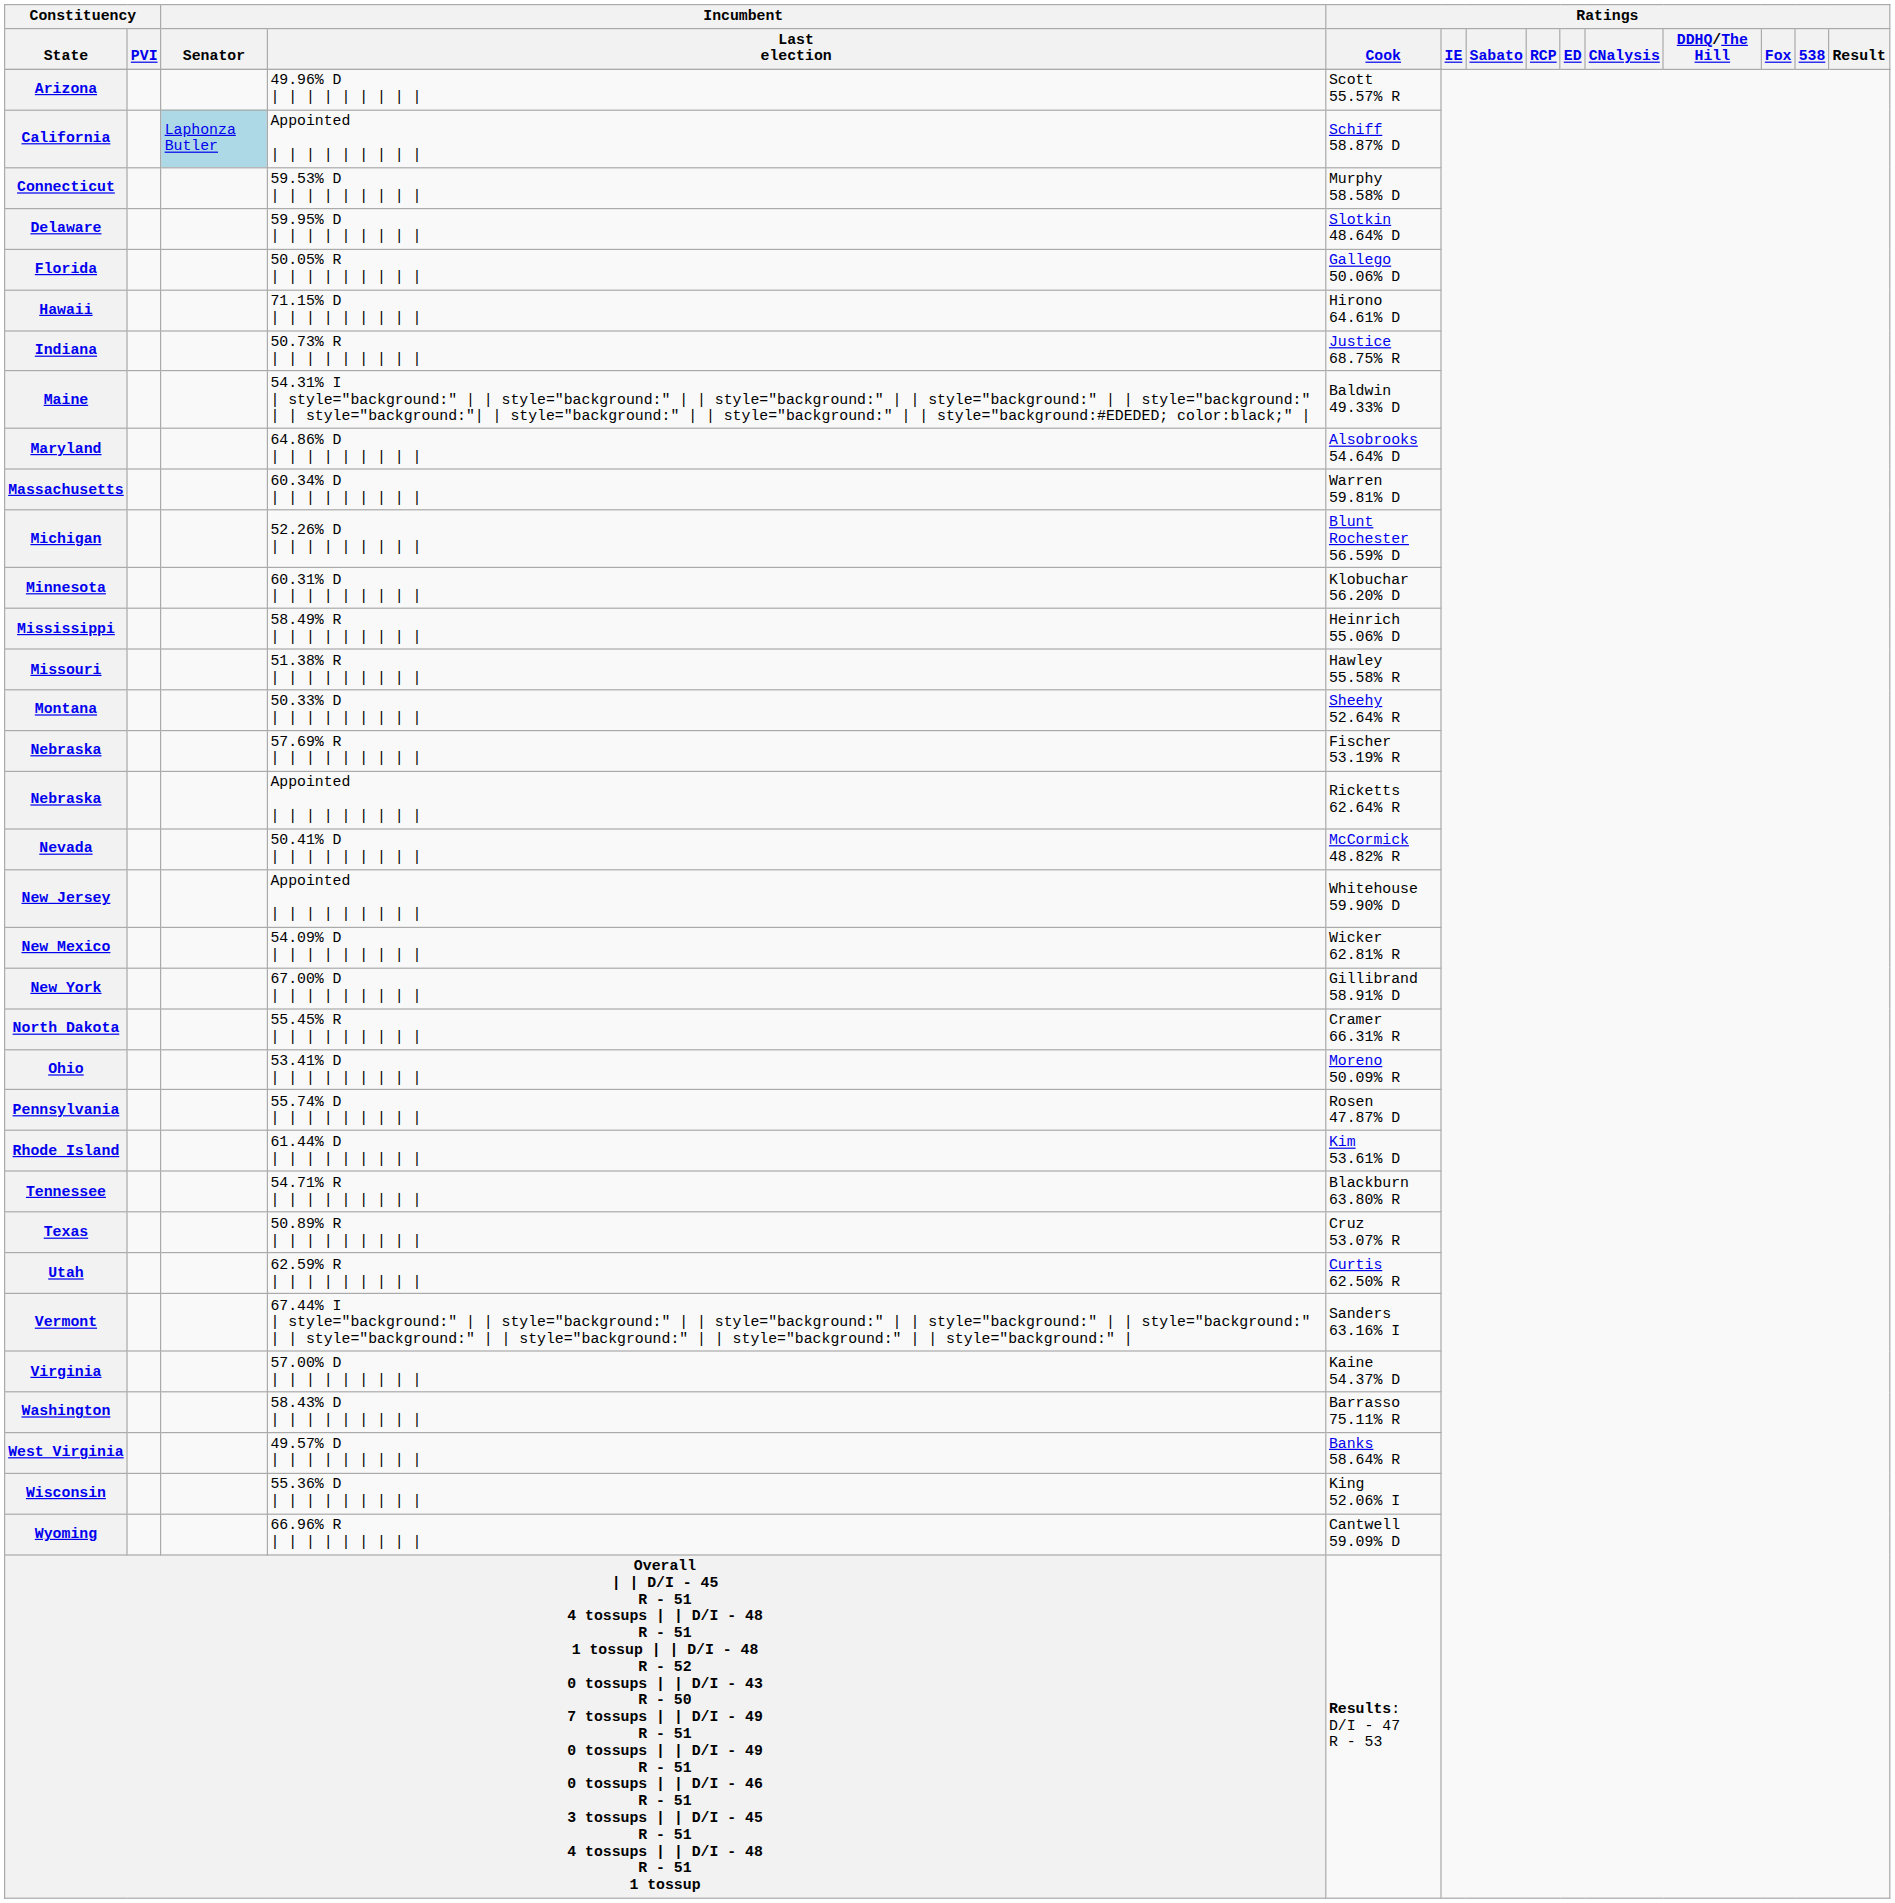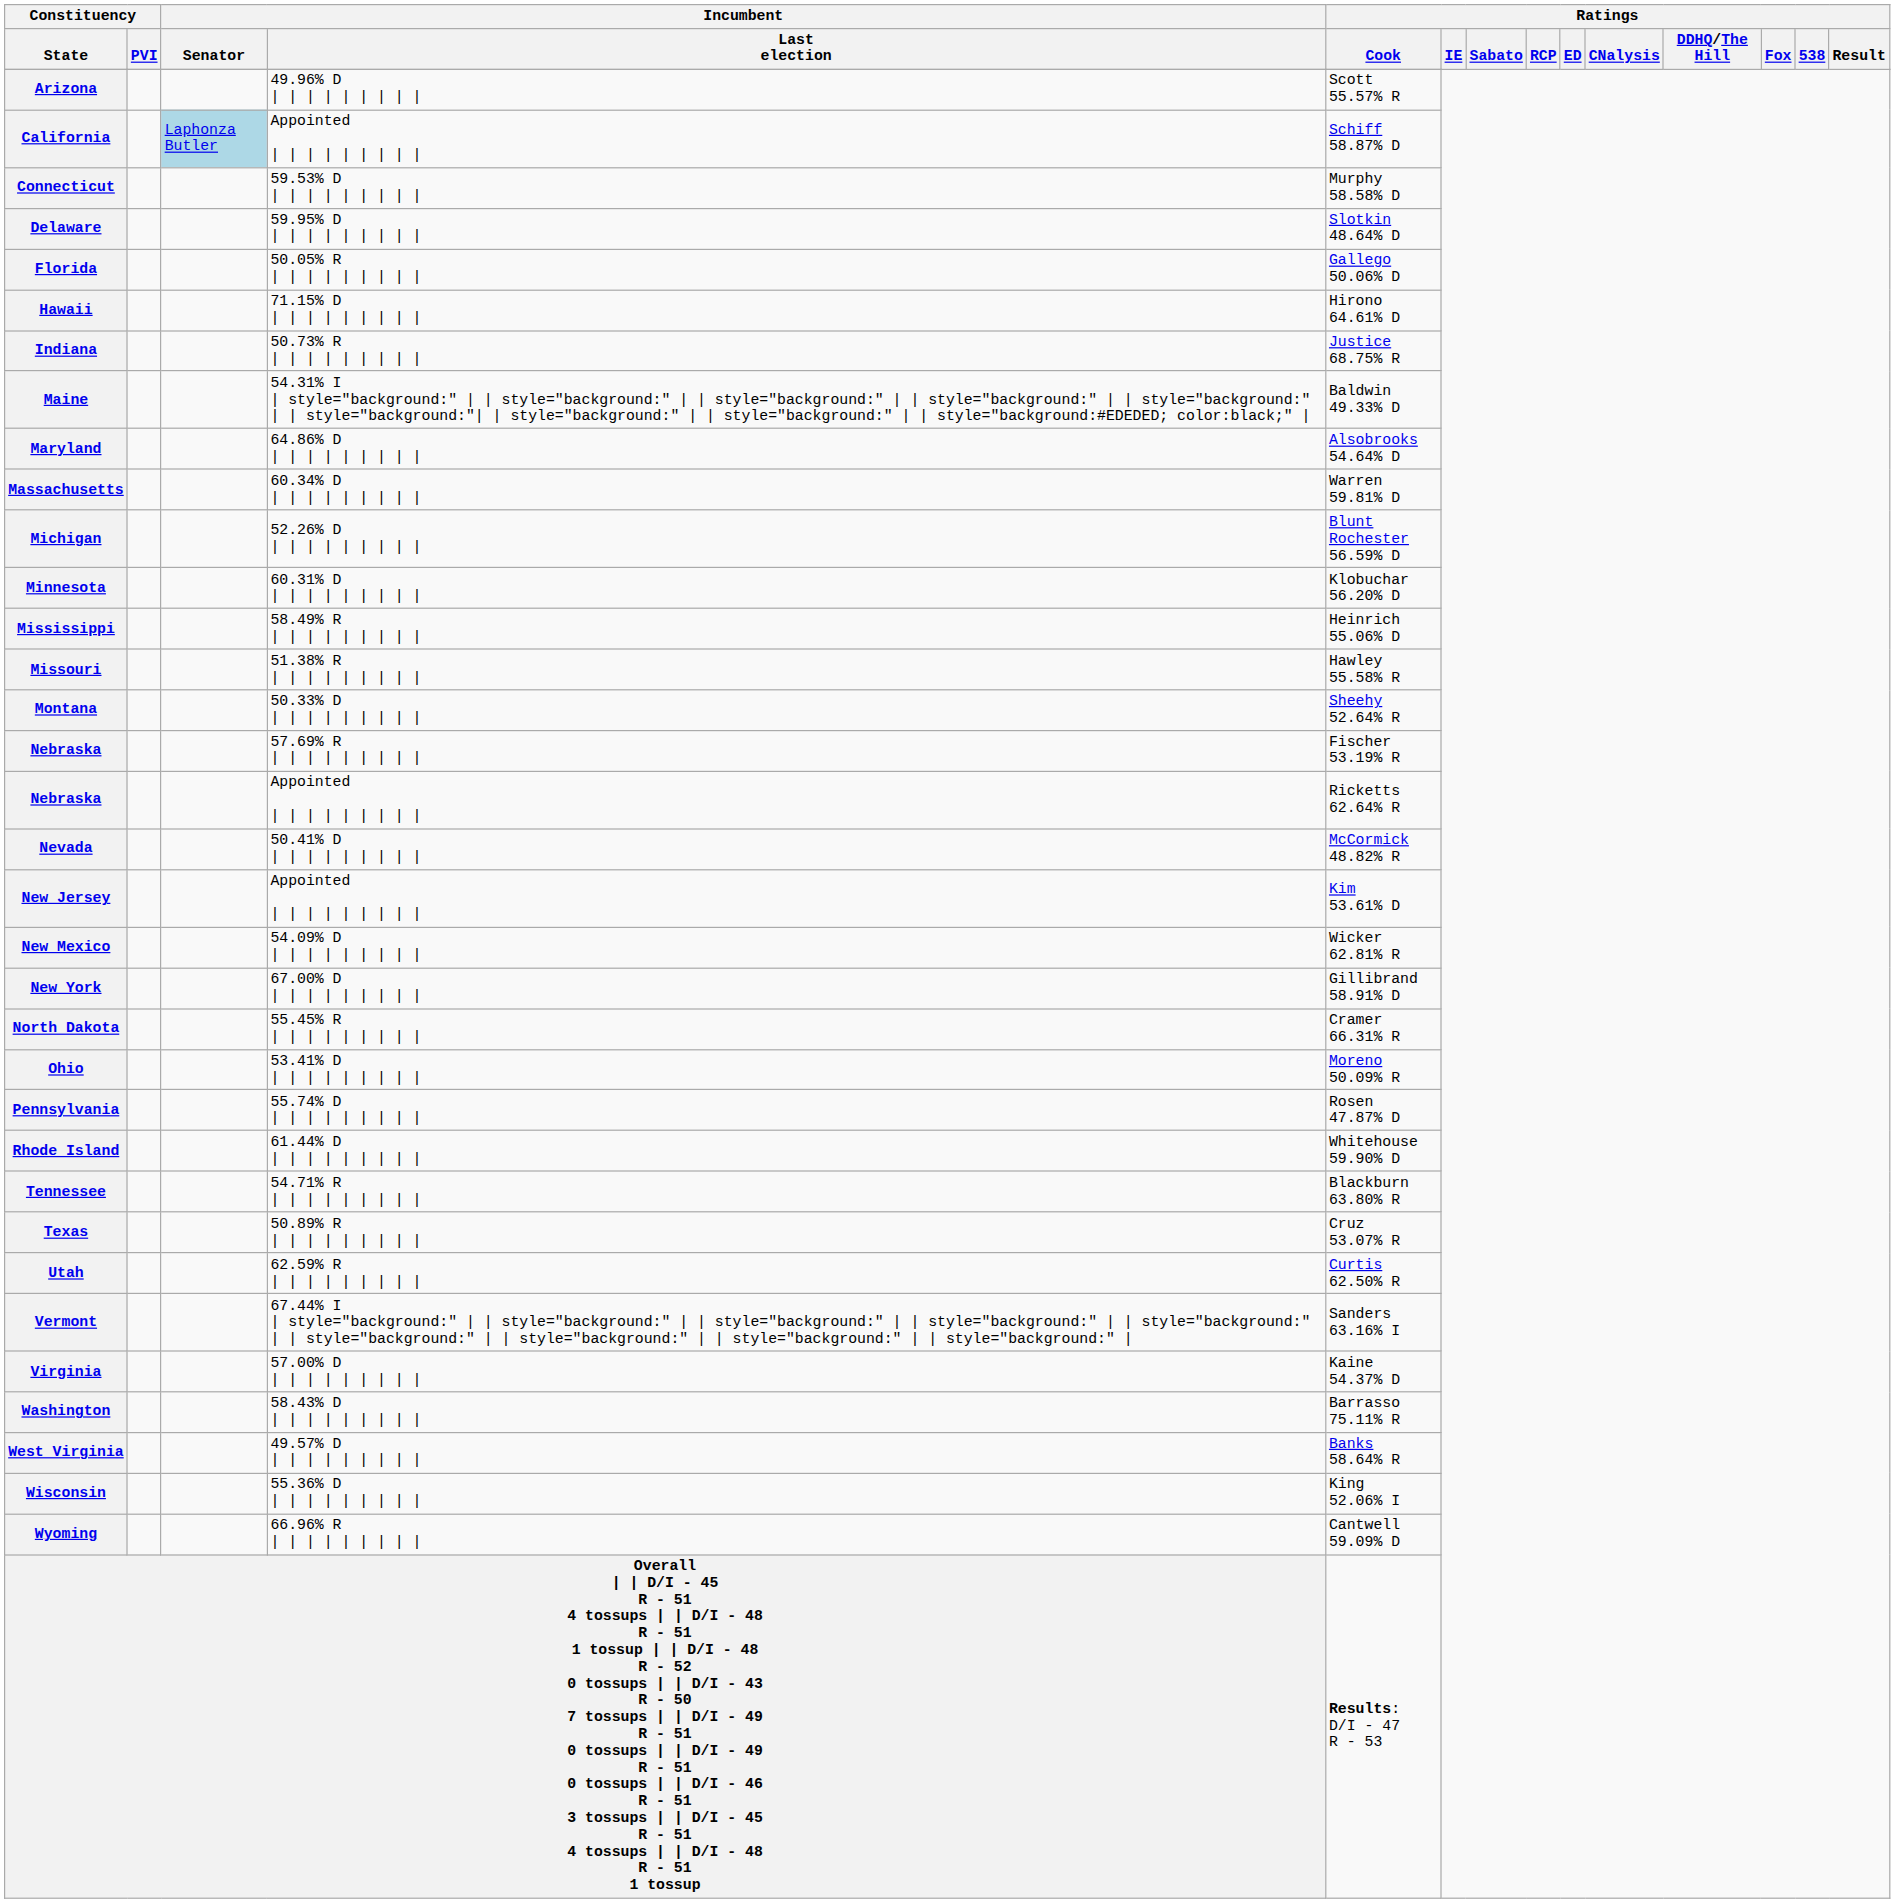New Jersey | Ratings / Cook: Whitehouse 59.90% D -> Kim 53.61% D
Rhode Island | Ratings / Cook: Kim 53.61% D -> Whitehouse 59.90% D
